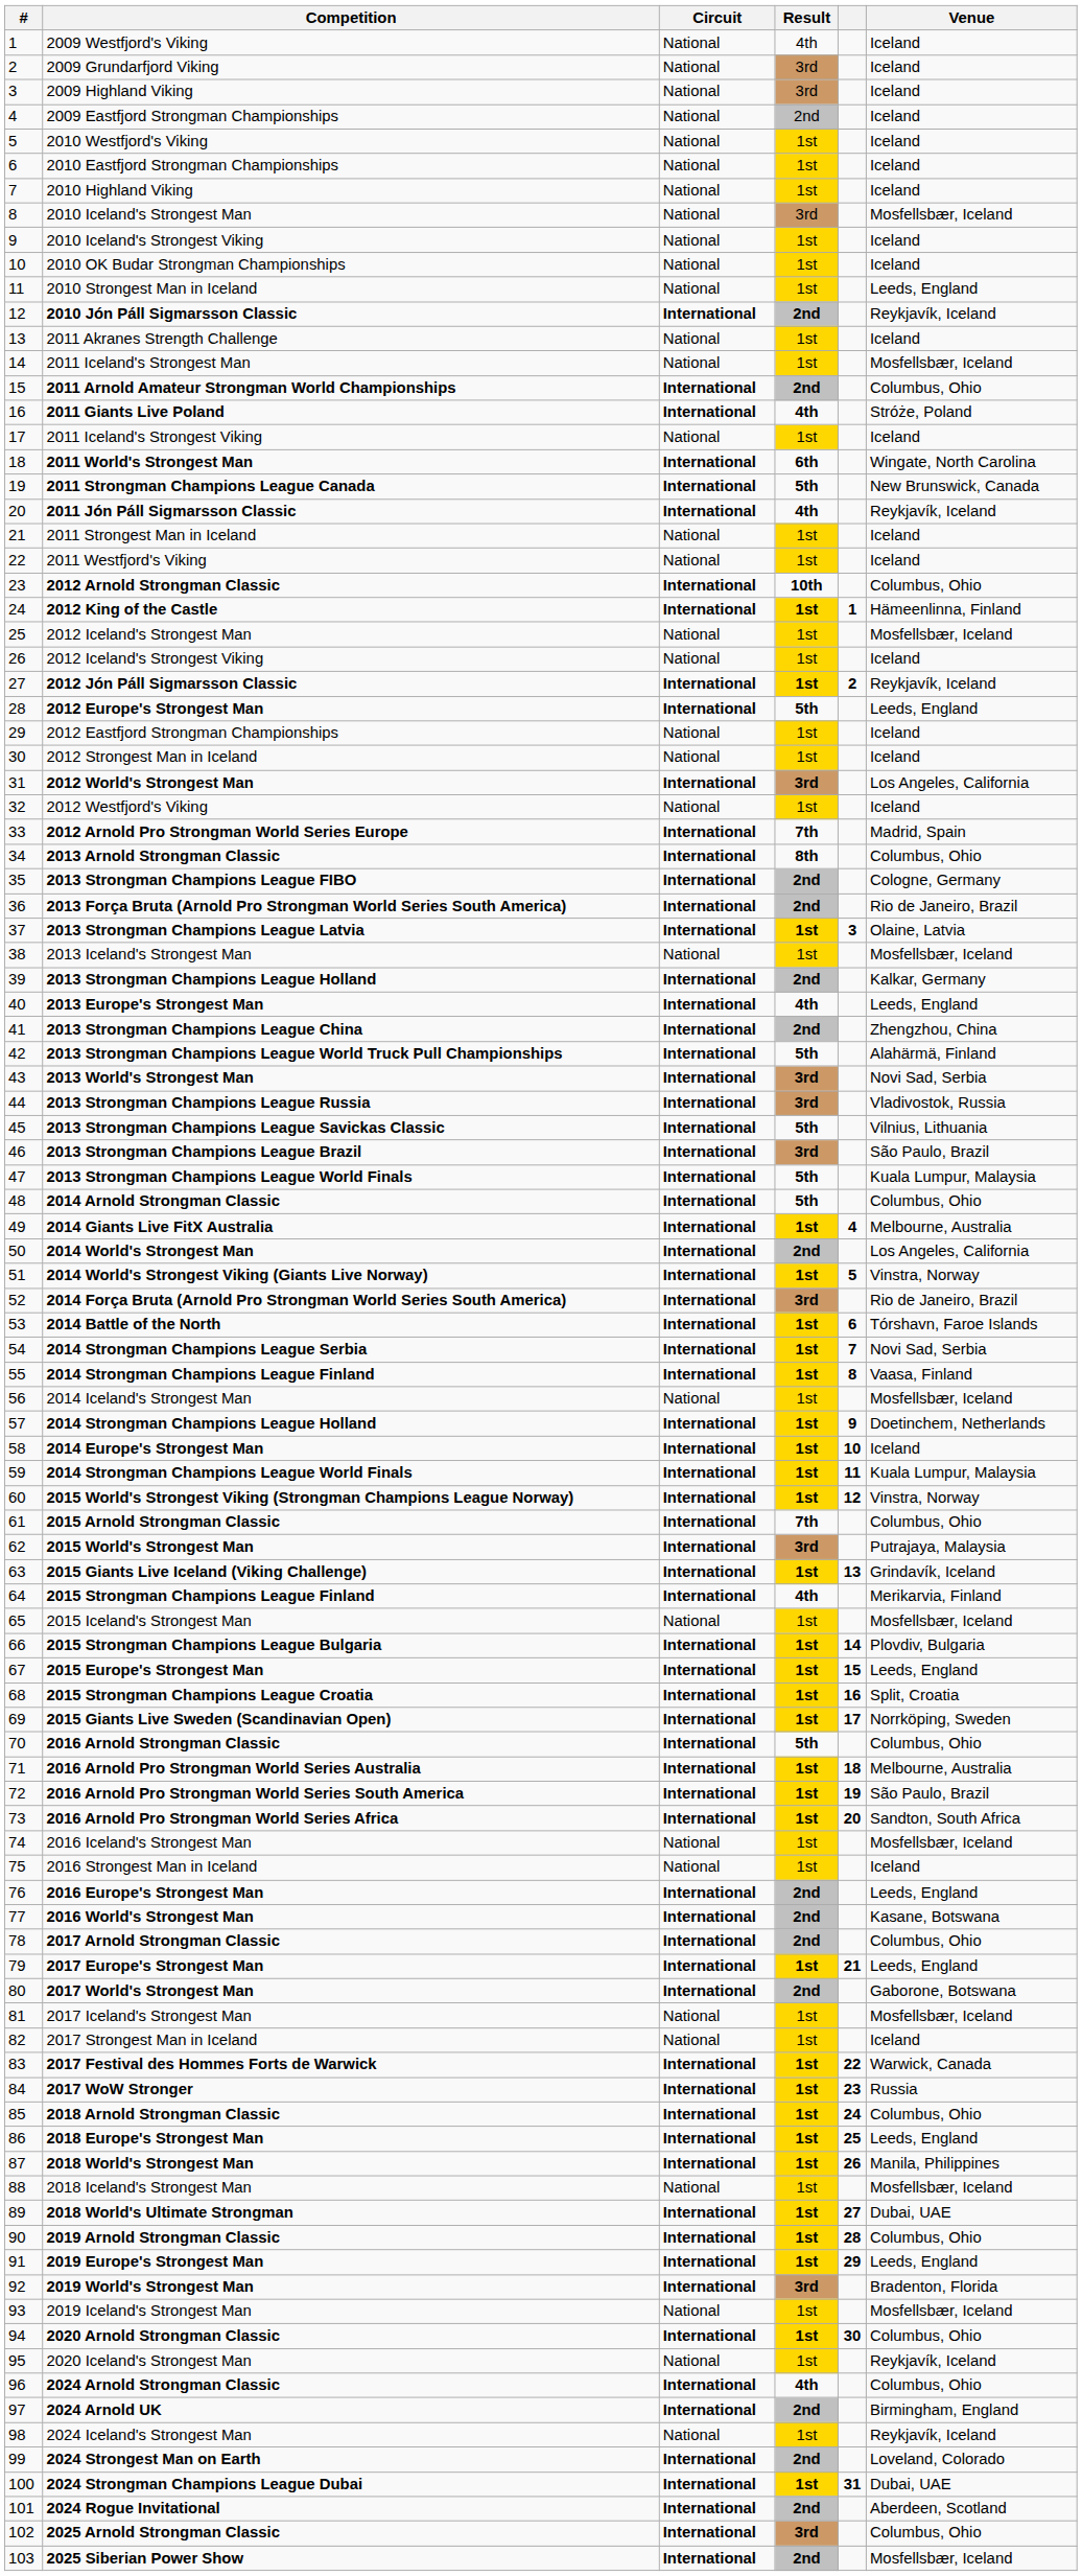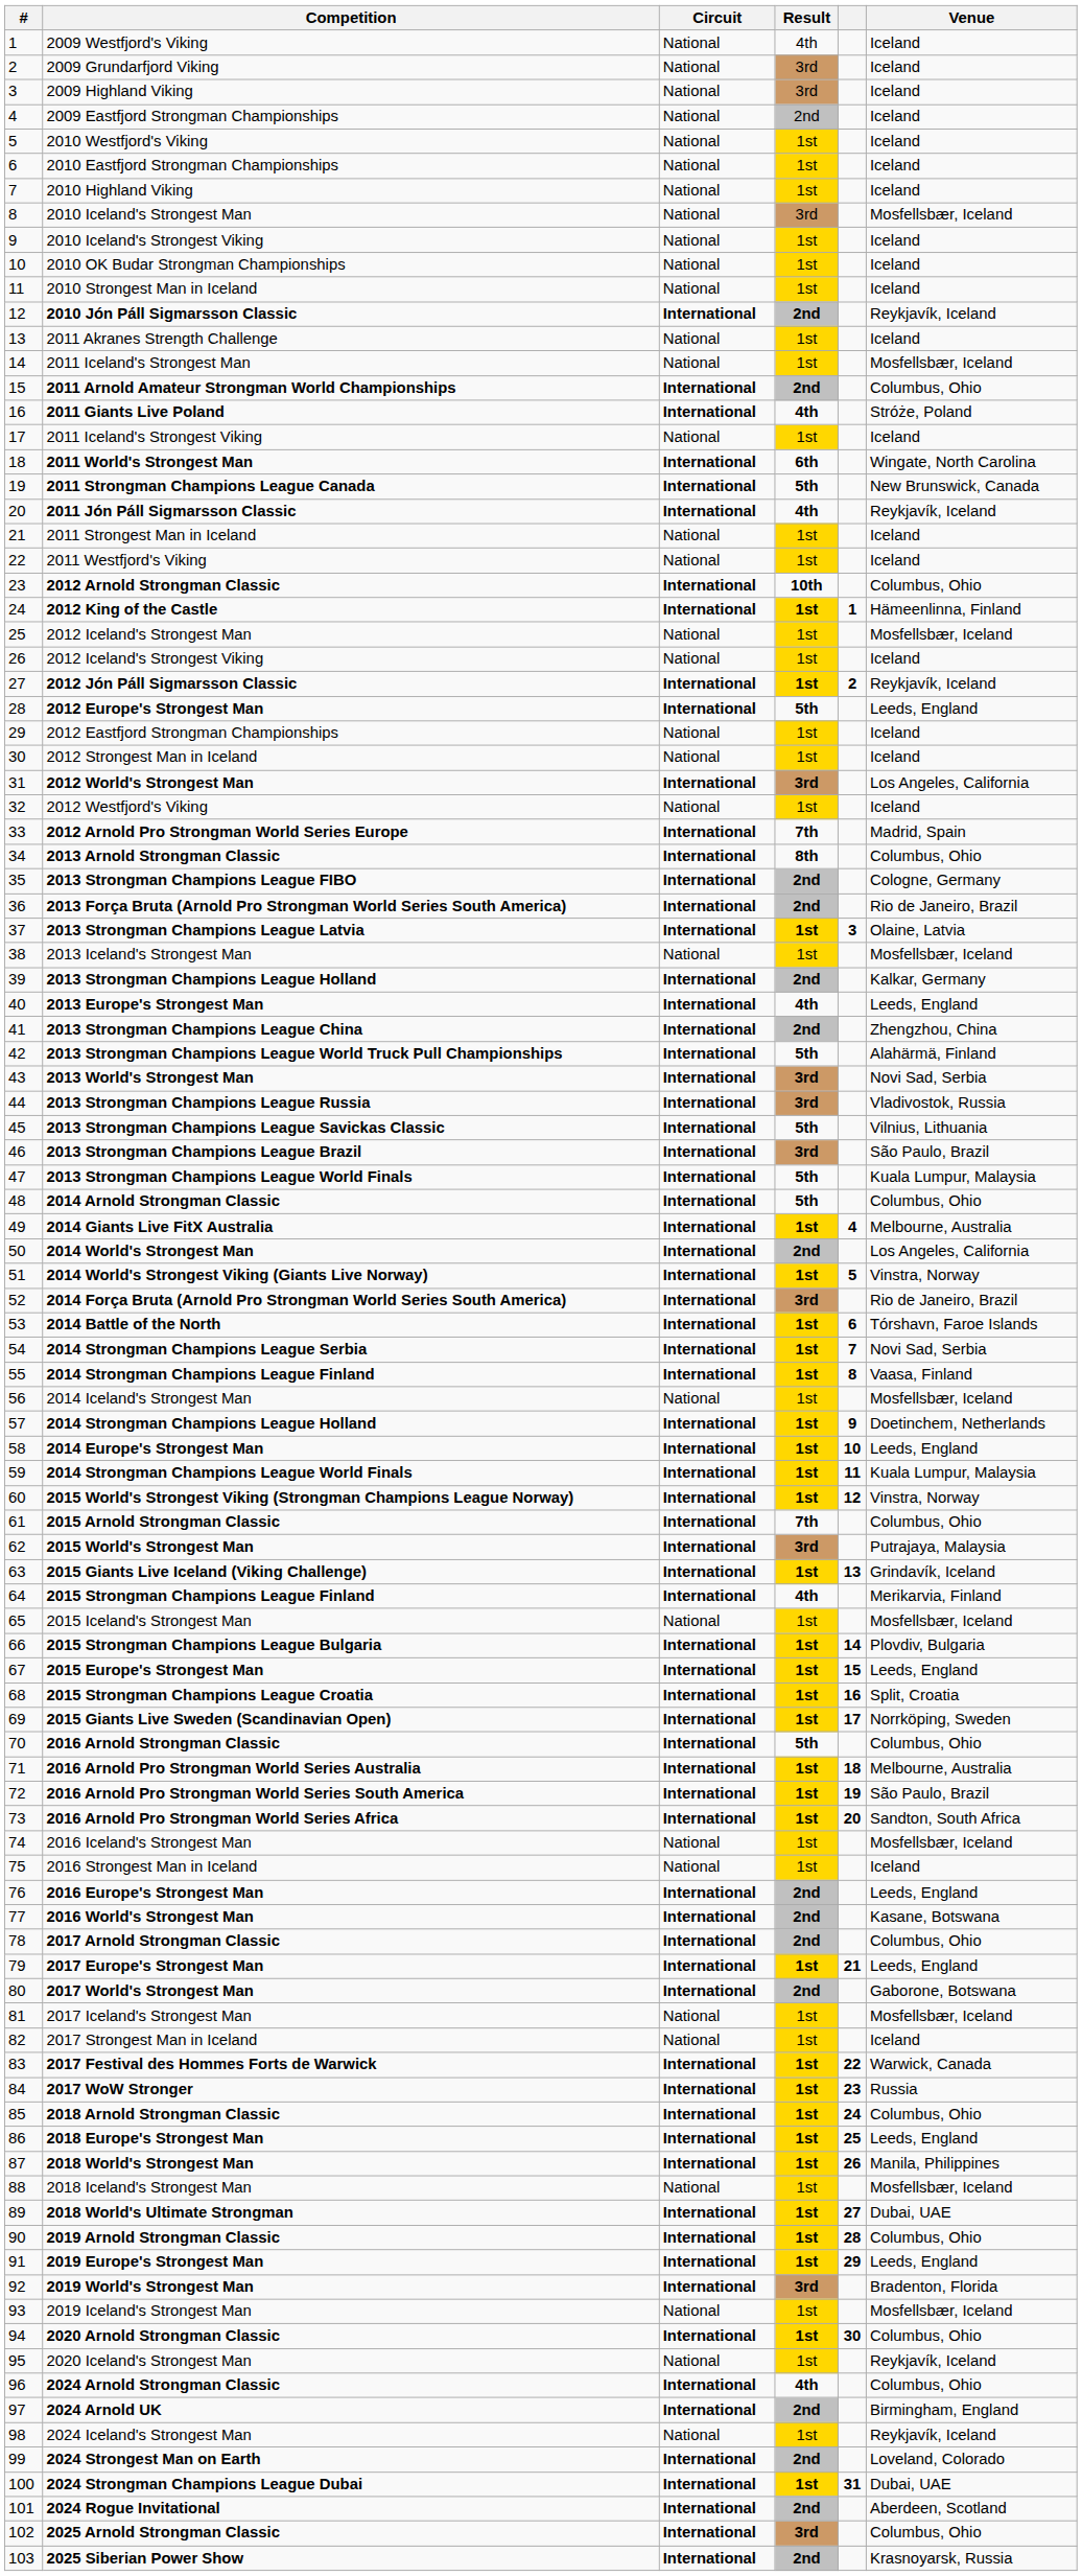2010 Strongest Man in Iceland | Venue: Leeds, England -> Iceland
2014 Europe's Strongest Man | Venue: Iceland -> Leeds, England
2025 Siberian Power Show | Venue: Mosfellsbær, Iceland -> Krasnoyarsk, Russia
